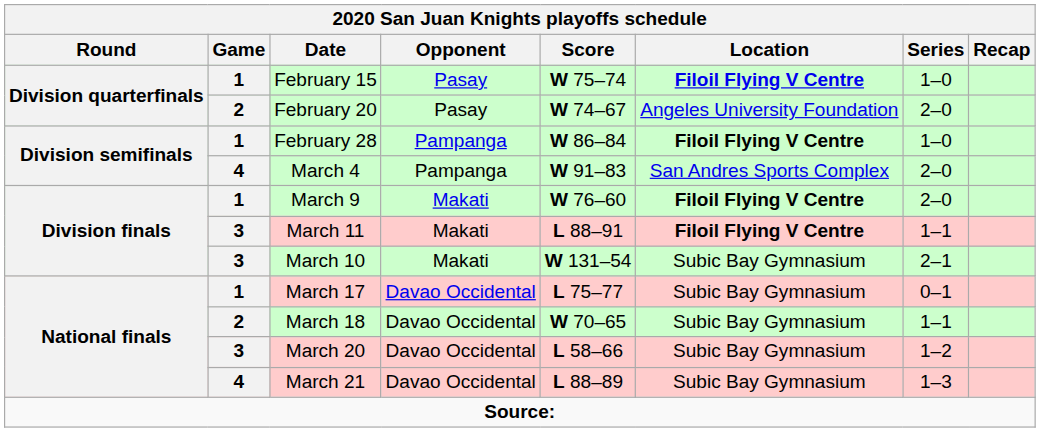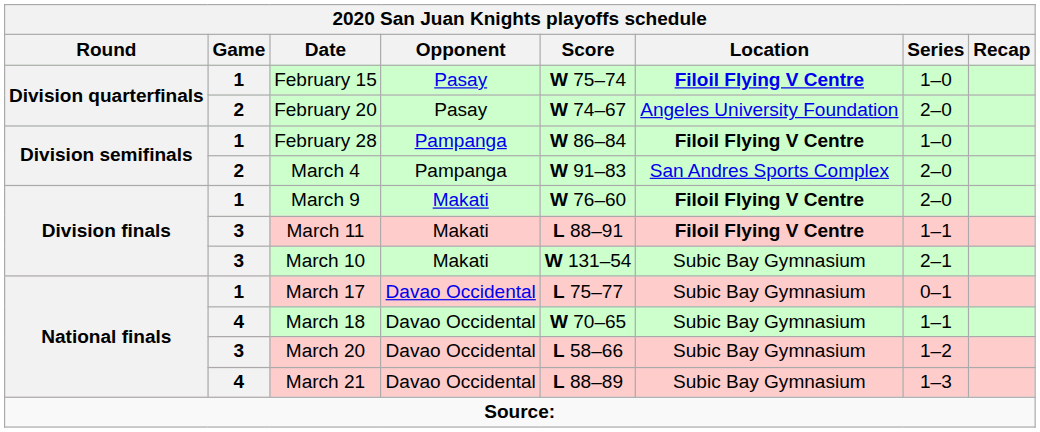March 4 | Game: 4 -> 2
March 18 | Game: 2 -> 4
